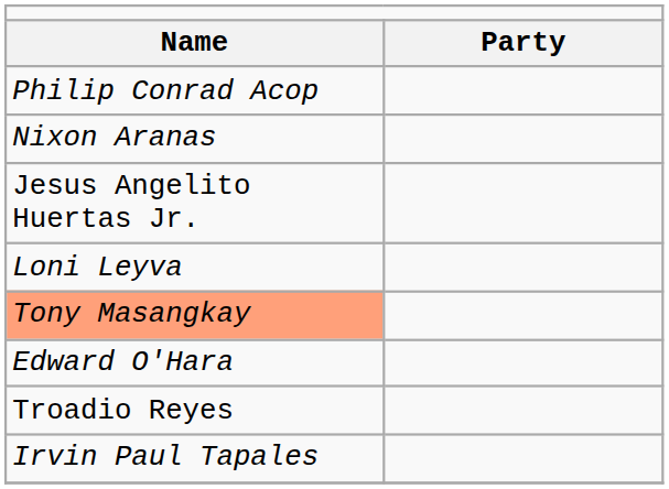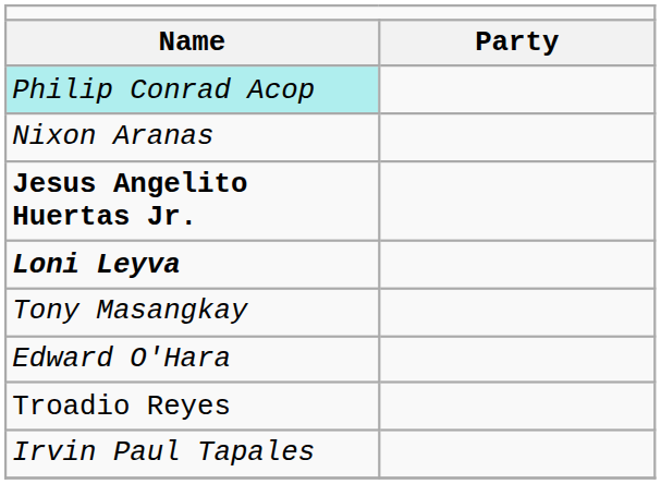Philip Conrad Acop | column 1: no background -> paleturquoise background
Jesus Angelito Huertas Jr. | column 1: normal -> bold
Loni Leyva | column 1: normal -> bold
Tony Masangkay | column 1: lightsalmon background -> no background
